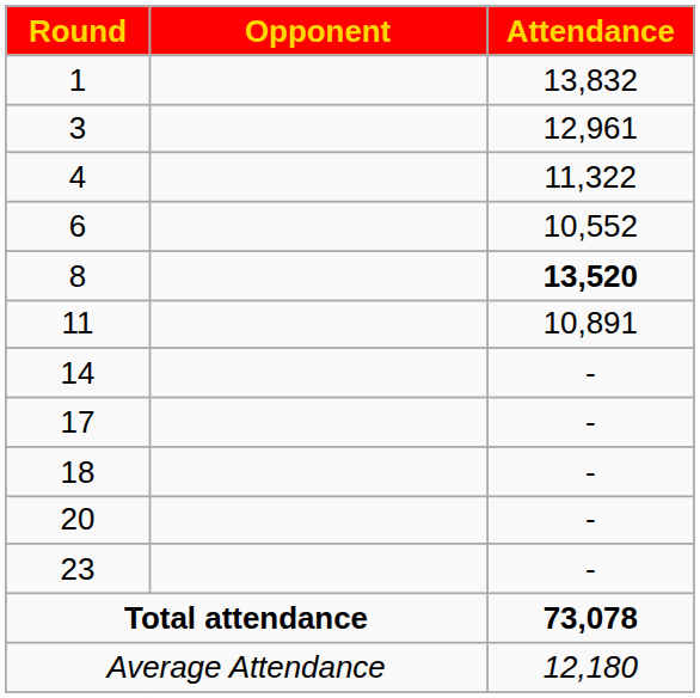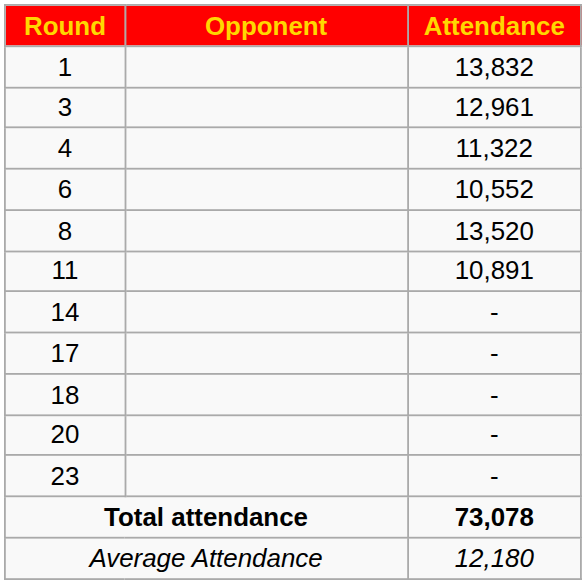8 | Attendance: bold -> normal
